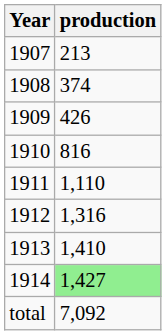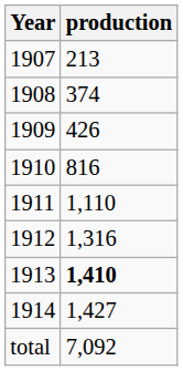1913 | production: normal -> bold
1914 | production: lightgreen background -> no background
